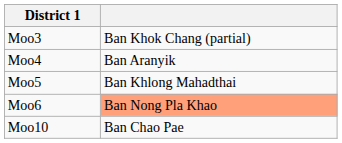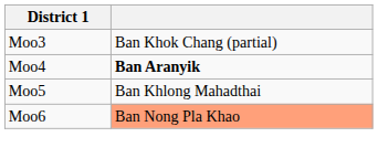Moo4 | column 2: normal -> bold
- row: Moo10 | Ban Chao Pae
